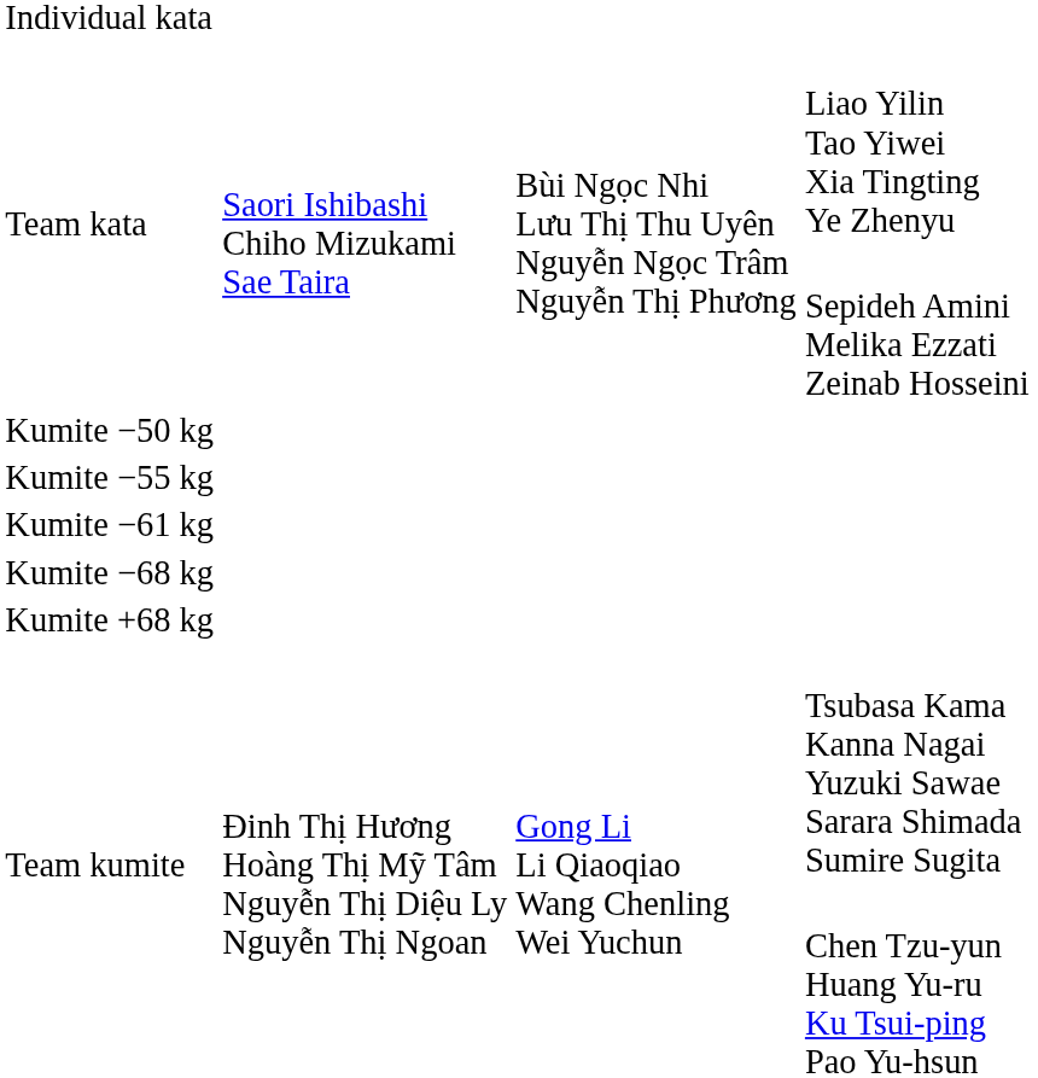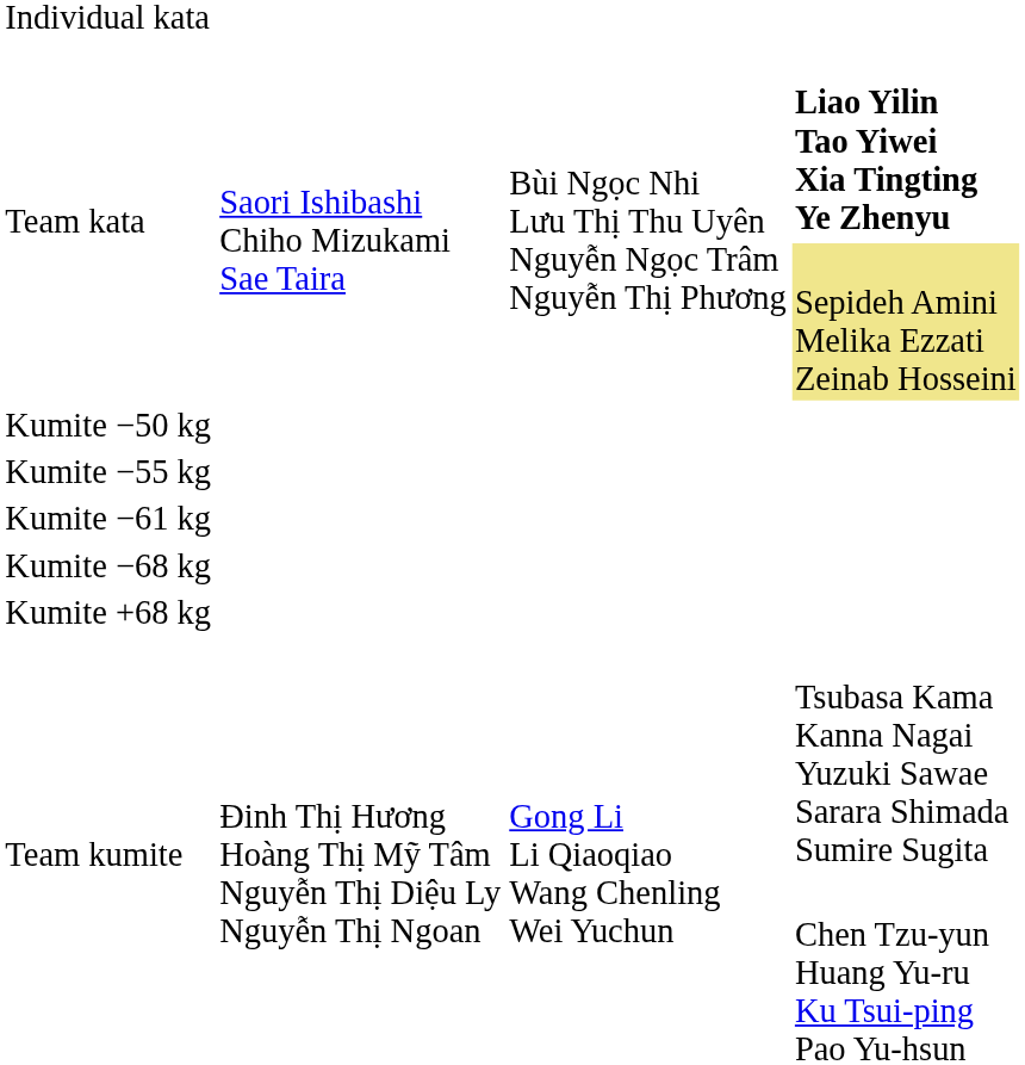Team kata / Liao Yilin Tao Yiwei Xia Tingting Ye Zhenyu | column 4: normal -> bold
Team kata / Sepideh Amini Melika Ezzati Zeinab Hosseini | column 4: no background -> khaki background
